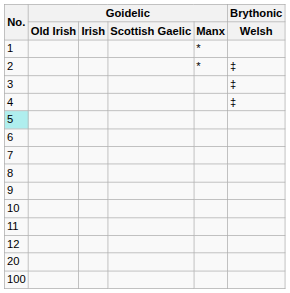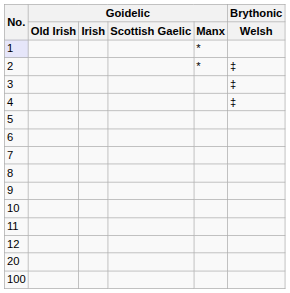1 | No.: no background -> lavender background
5 | No.: paleturquoise background -> no background
